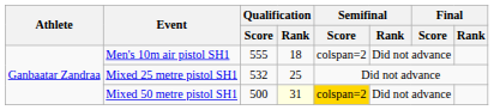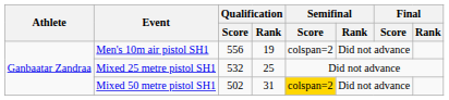Men's 10m air pistol SH1 | Qualification / Score: 555 -> 556
Men's 10m air pistol SH1 | Qualification / Rank: 18 -> 19
Mixed 50 metre pistol SH1 | Qualification / Score: 500 -> 502
Mixed 50 metre pistol SH1 | Qualification / Rank: lightyellow background -> no background
